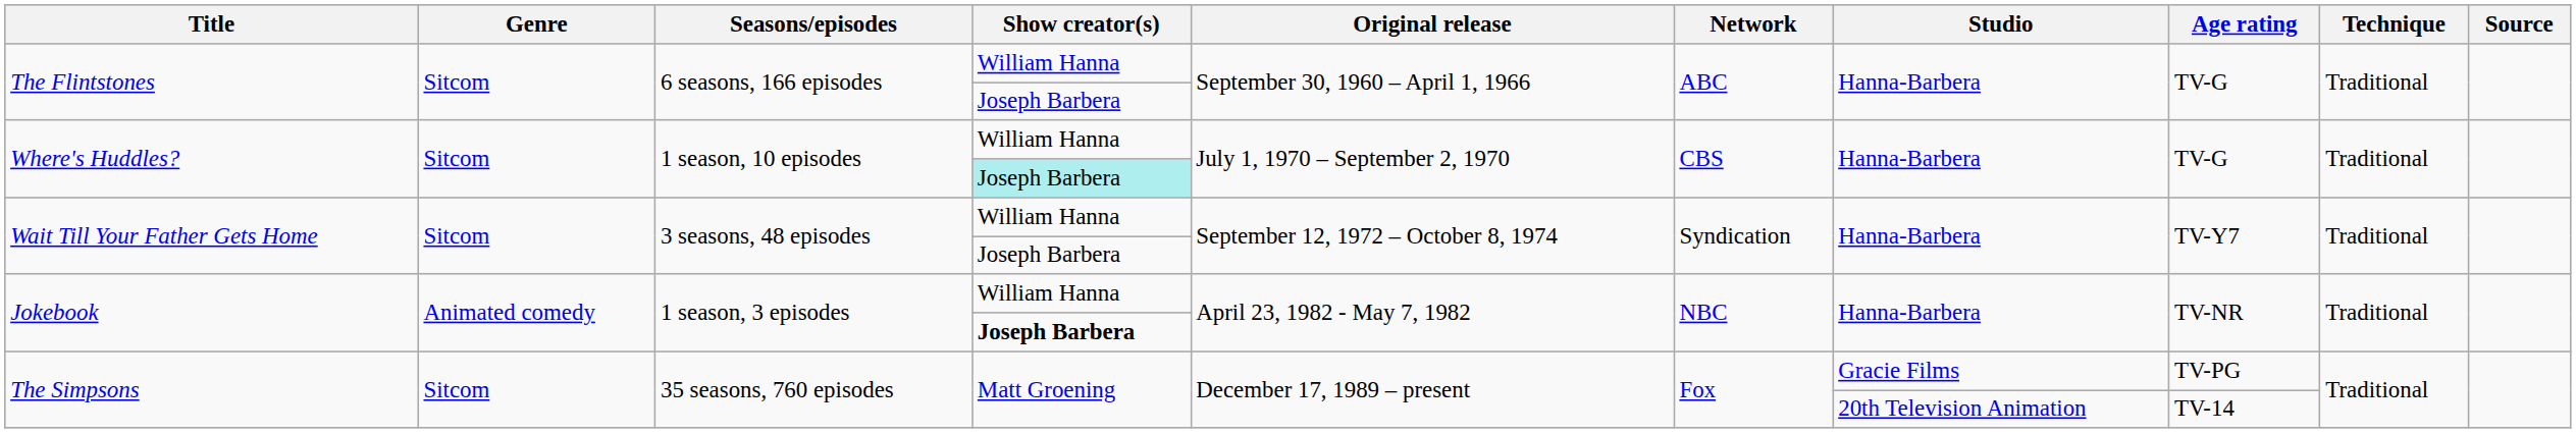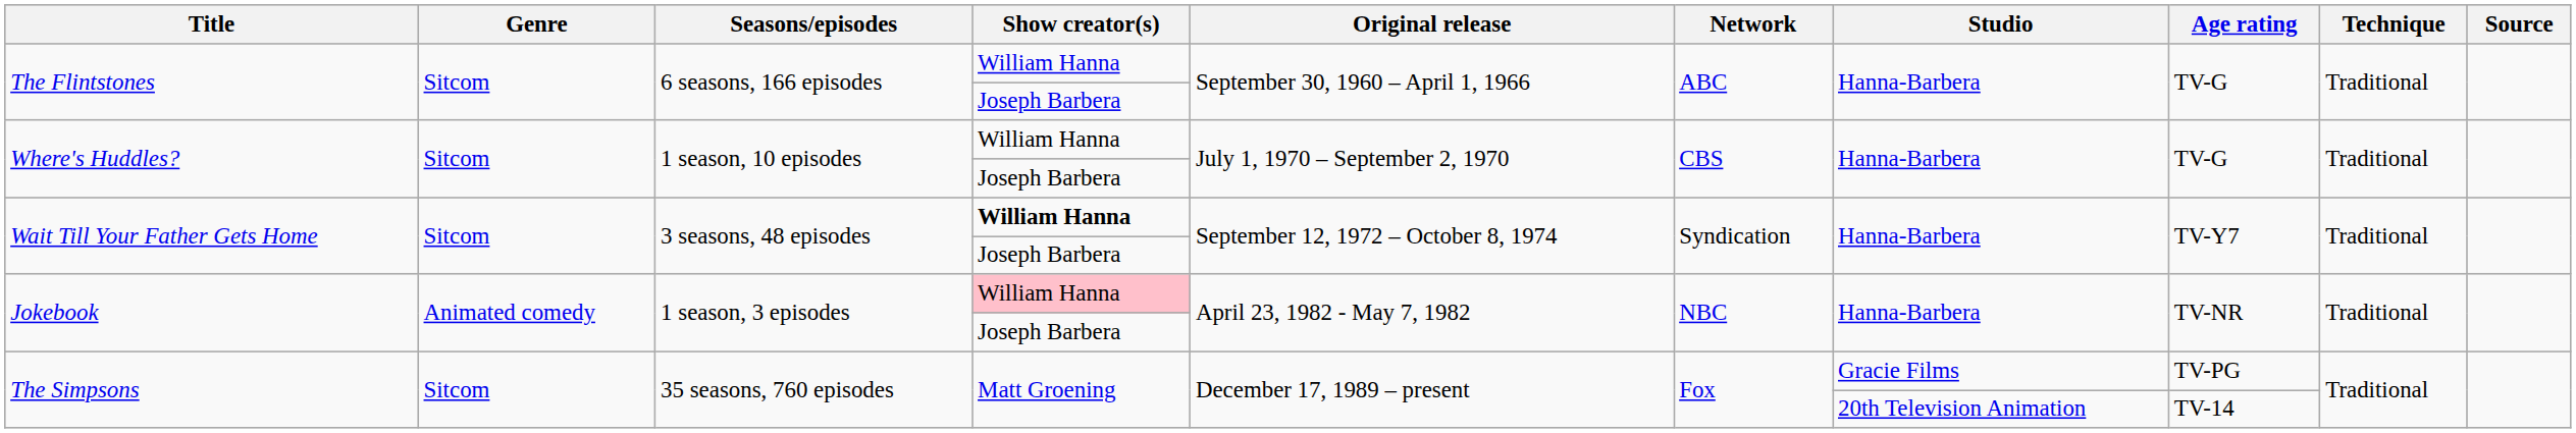Where's Huddles? / Joseph Barbera | Show creator(s): paleturquoise background -> no background
Wait Till Your Father Gets Home / William Hanna | Show creator(s): normal -> bold
Jokebook / William Hanna | Show creator(s): no background -> pink background
Jokebook / Joseph Barbera | Show creator(s): bold -> normal
